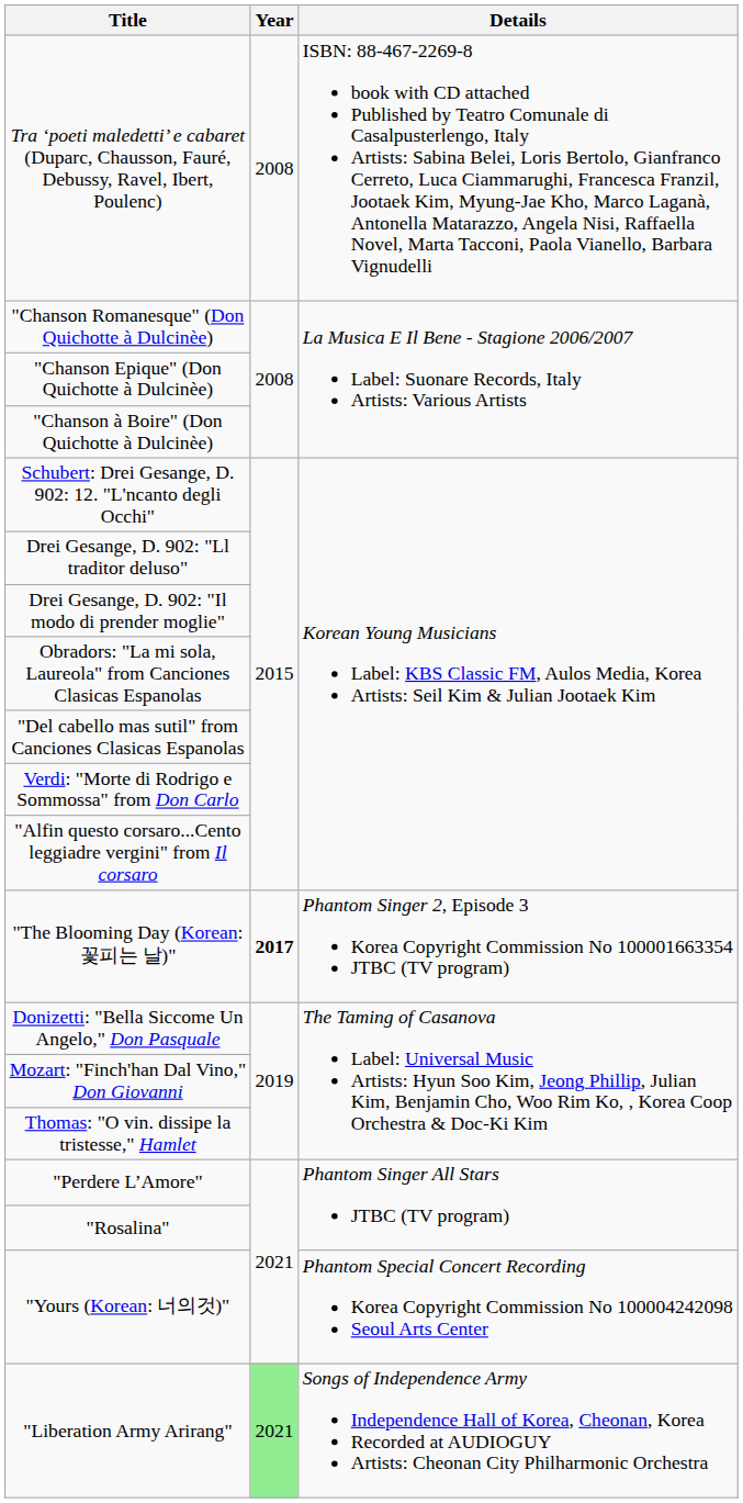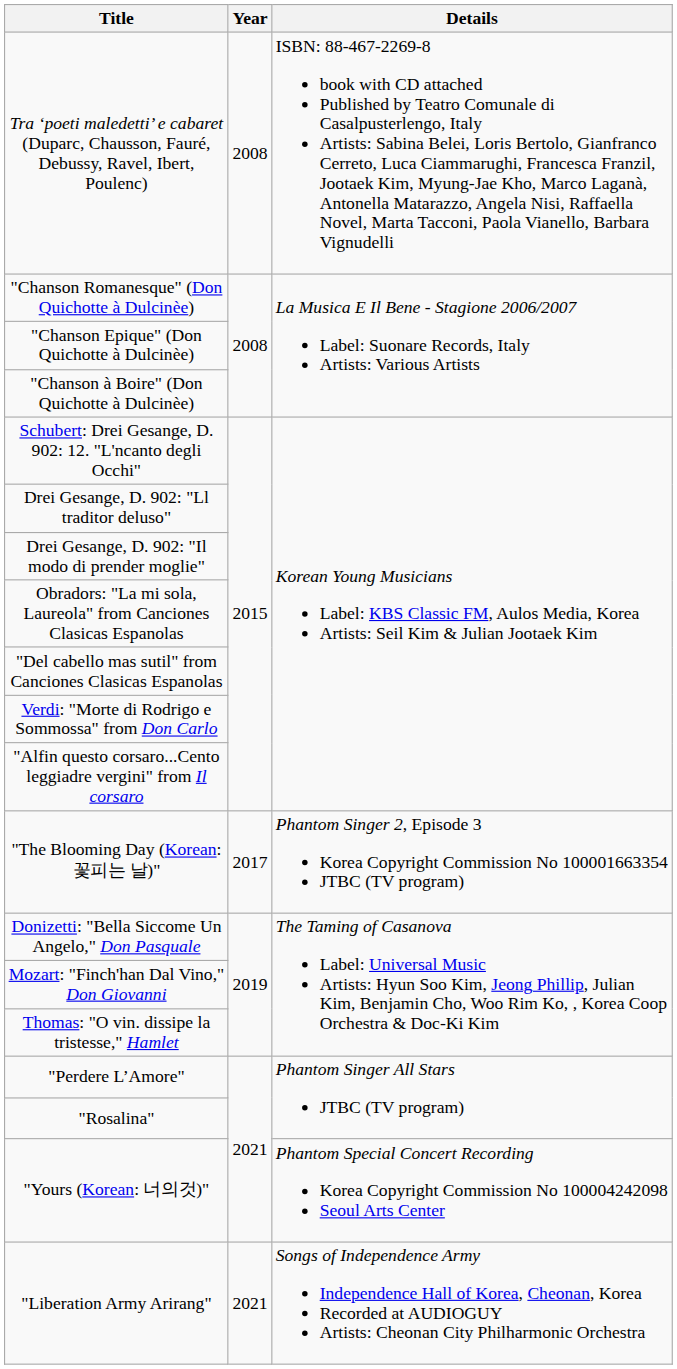"The Blooming Day (Korean: 꽃피는 날)" | Year: bold -> normal
"Liberation Army Arirang" | Year: lightgreen background -> no background
